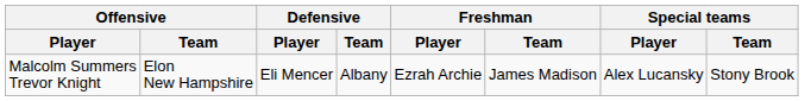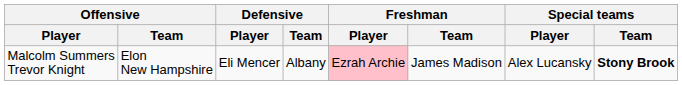Malcolm Summers Trevor Knight | Freshman / Player: no background -> pink background
Malcolm Summers Trevor Knight | Special teams / Team: normal -> bold
